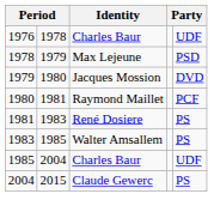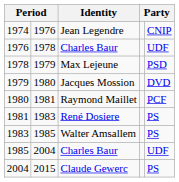+ row: 1974 | 1976 | Jean Legendre | CNIP
